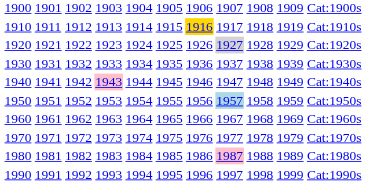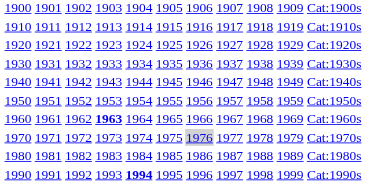1910 | column 7: gold background -> no background
1920 | column 8: lightgrey background -> no background
1940 | column 4: pink background -> no background
1950 | column 8: lightblue background -> no background
1960 | column 4: normal -> bold
1970 | column 7: no background -> lightgrey background
1980 | column 8: pink background -> no background
1990 | column 5: normal -> bold
